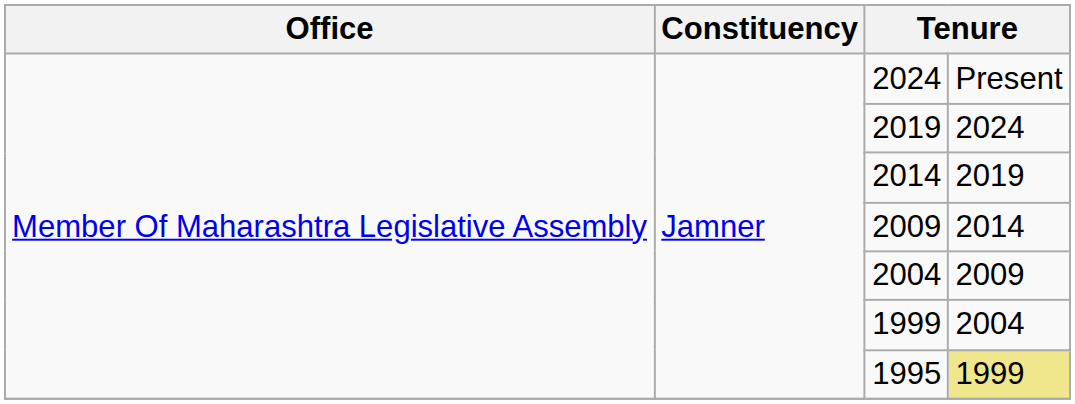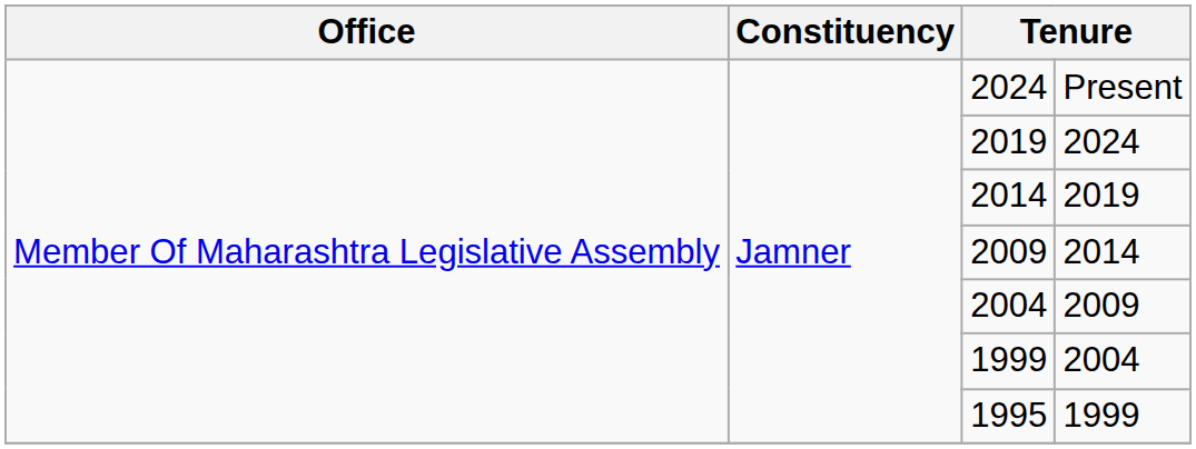1995 | column 4: khaki background -> no background
